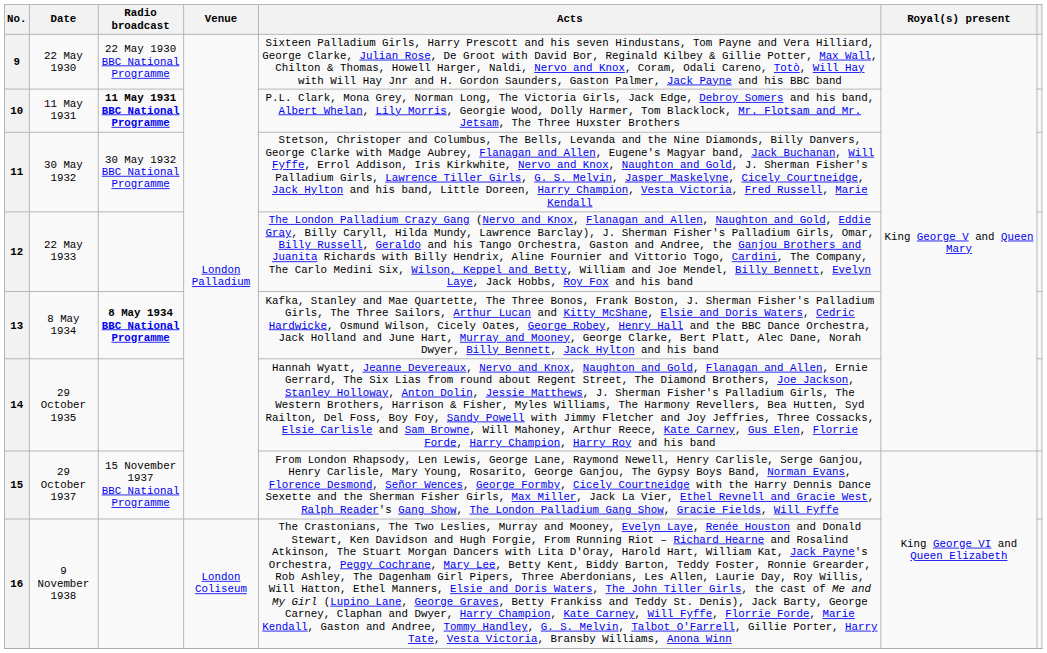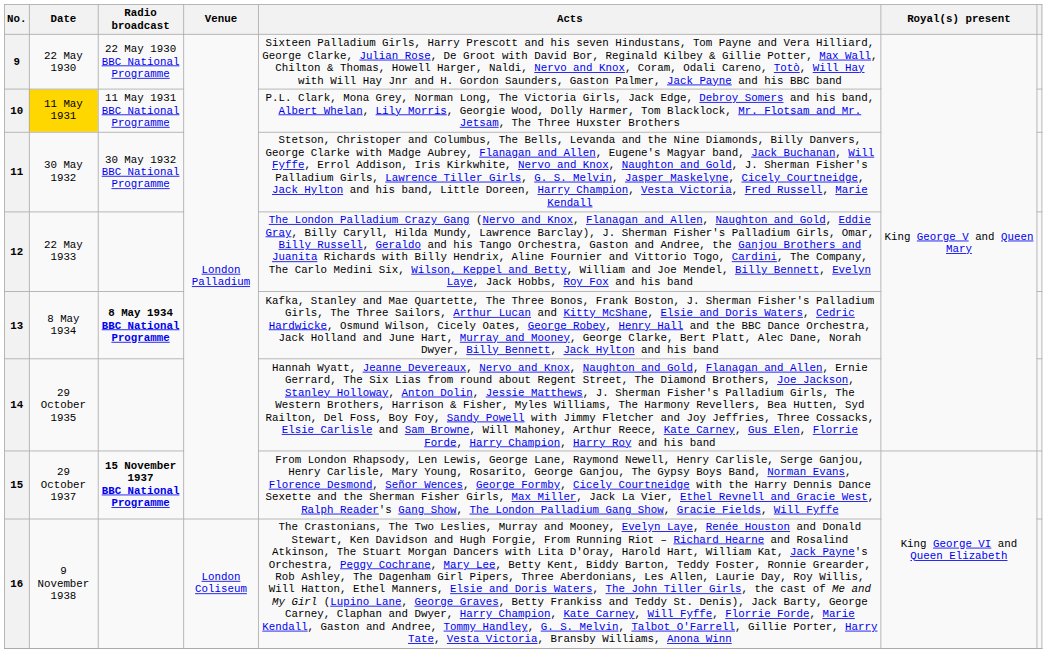10 | Date: no background -> gold background
10 | Radio broadcast: bold -> normal
15 | Radio broadcast: normal -> bold
